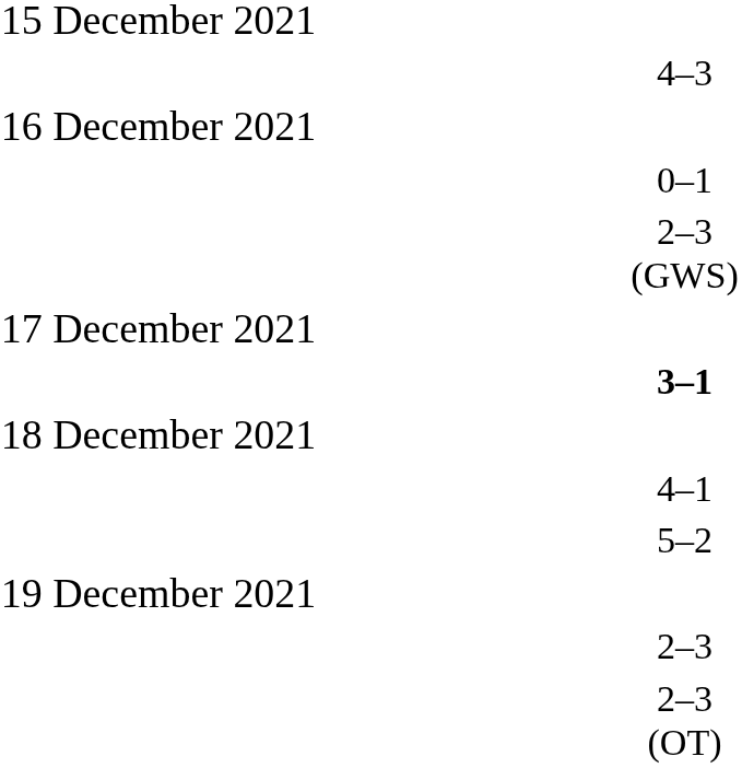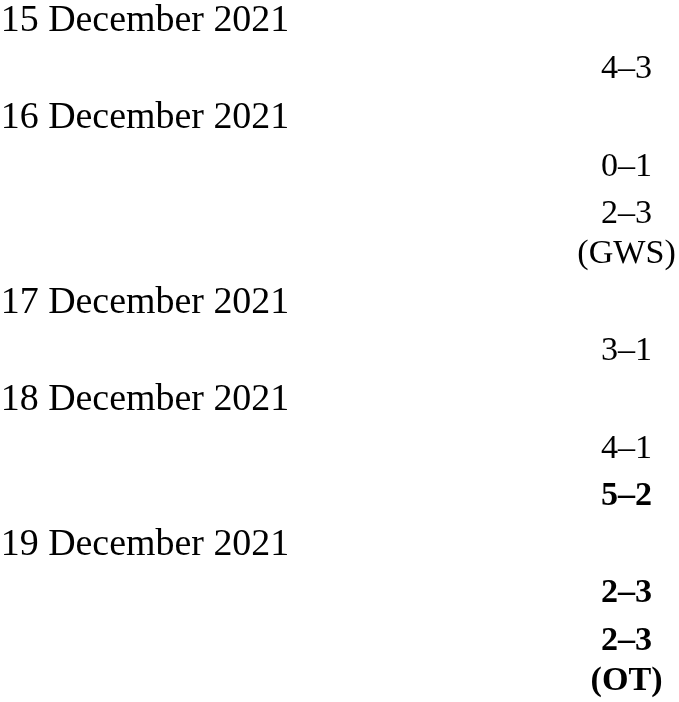3–1 | column 2: bold -> normal
5–2 | column 2: normal -> bold
2–3 | column 2: normal -> bold
2–3 (OT) | column 2: normal -> bold
